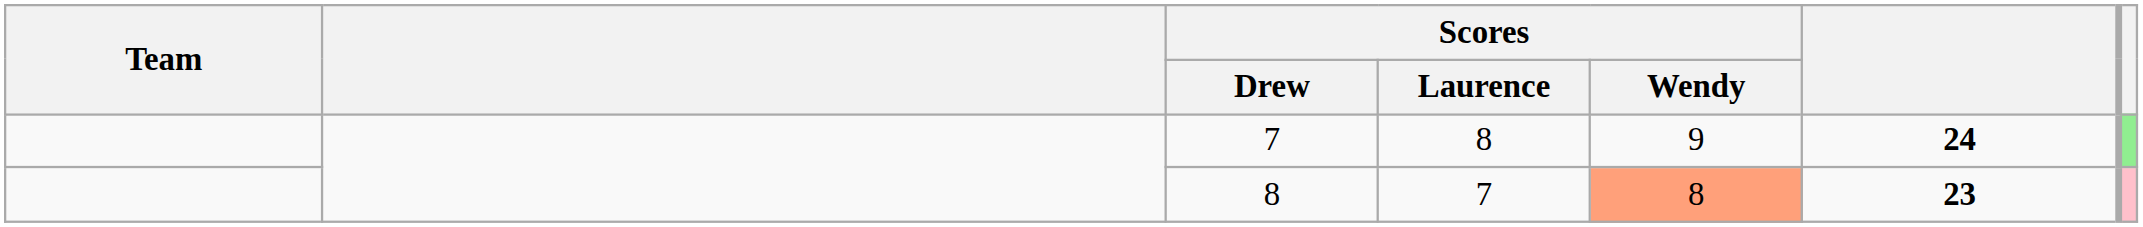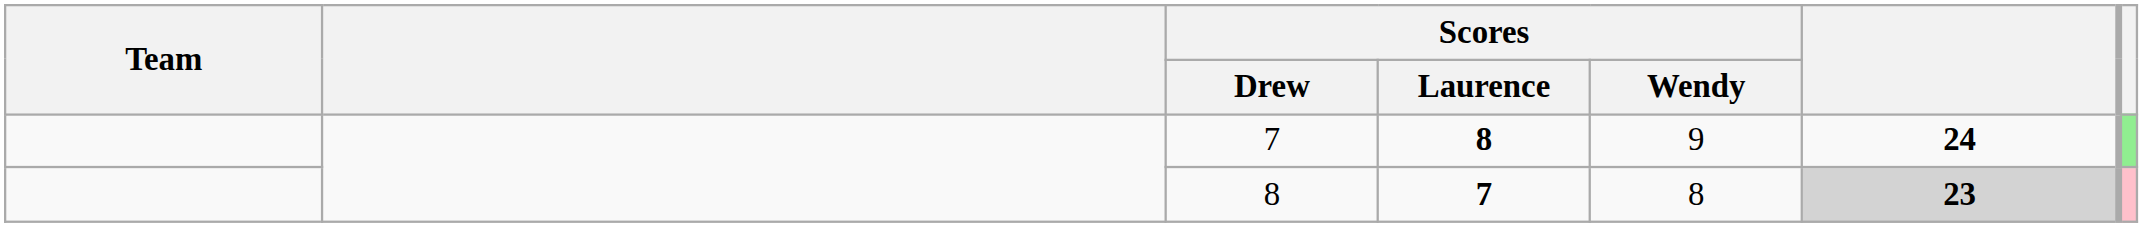row 3 | Scores / Laurence: normal -> bold
row 4 | Scores / Laurence: normal -> bold
row 4 | Scores / Wendy: lightsalmon background -> no background
row 4 | column 6: no background -> lightgrey background
